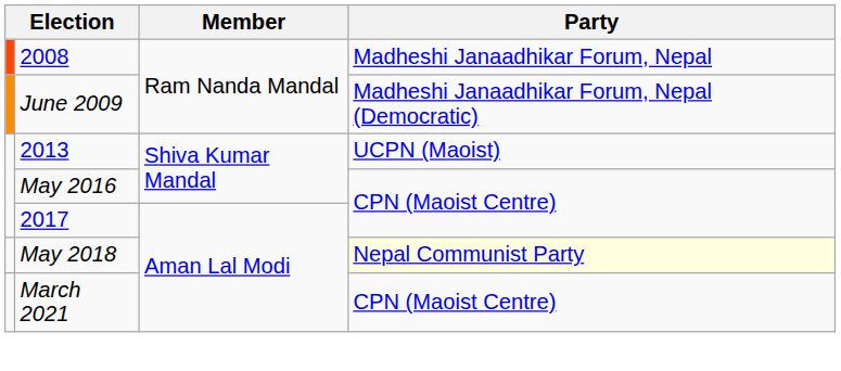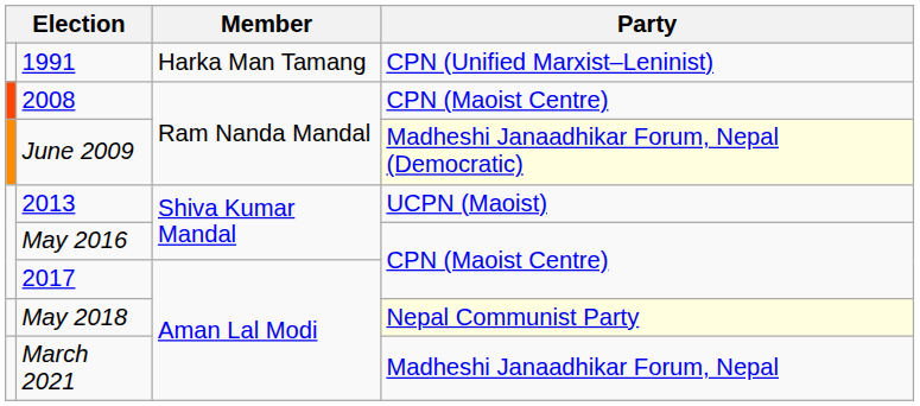+ row: 1991 | Harka Man Tamang | CPN (Unified Marxist–Leninist)
2008 | Party: Madheshi Janaadhikar Forum, Nepal -> CPN (Maoist Centre)
June 2009 | Party: no background -> lightyellow background
March 2021 | Party: CPN (Maoist Centre) -> Madheshi Janaadhikar Forum, Nepal
